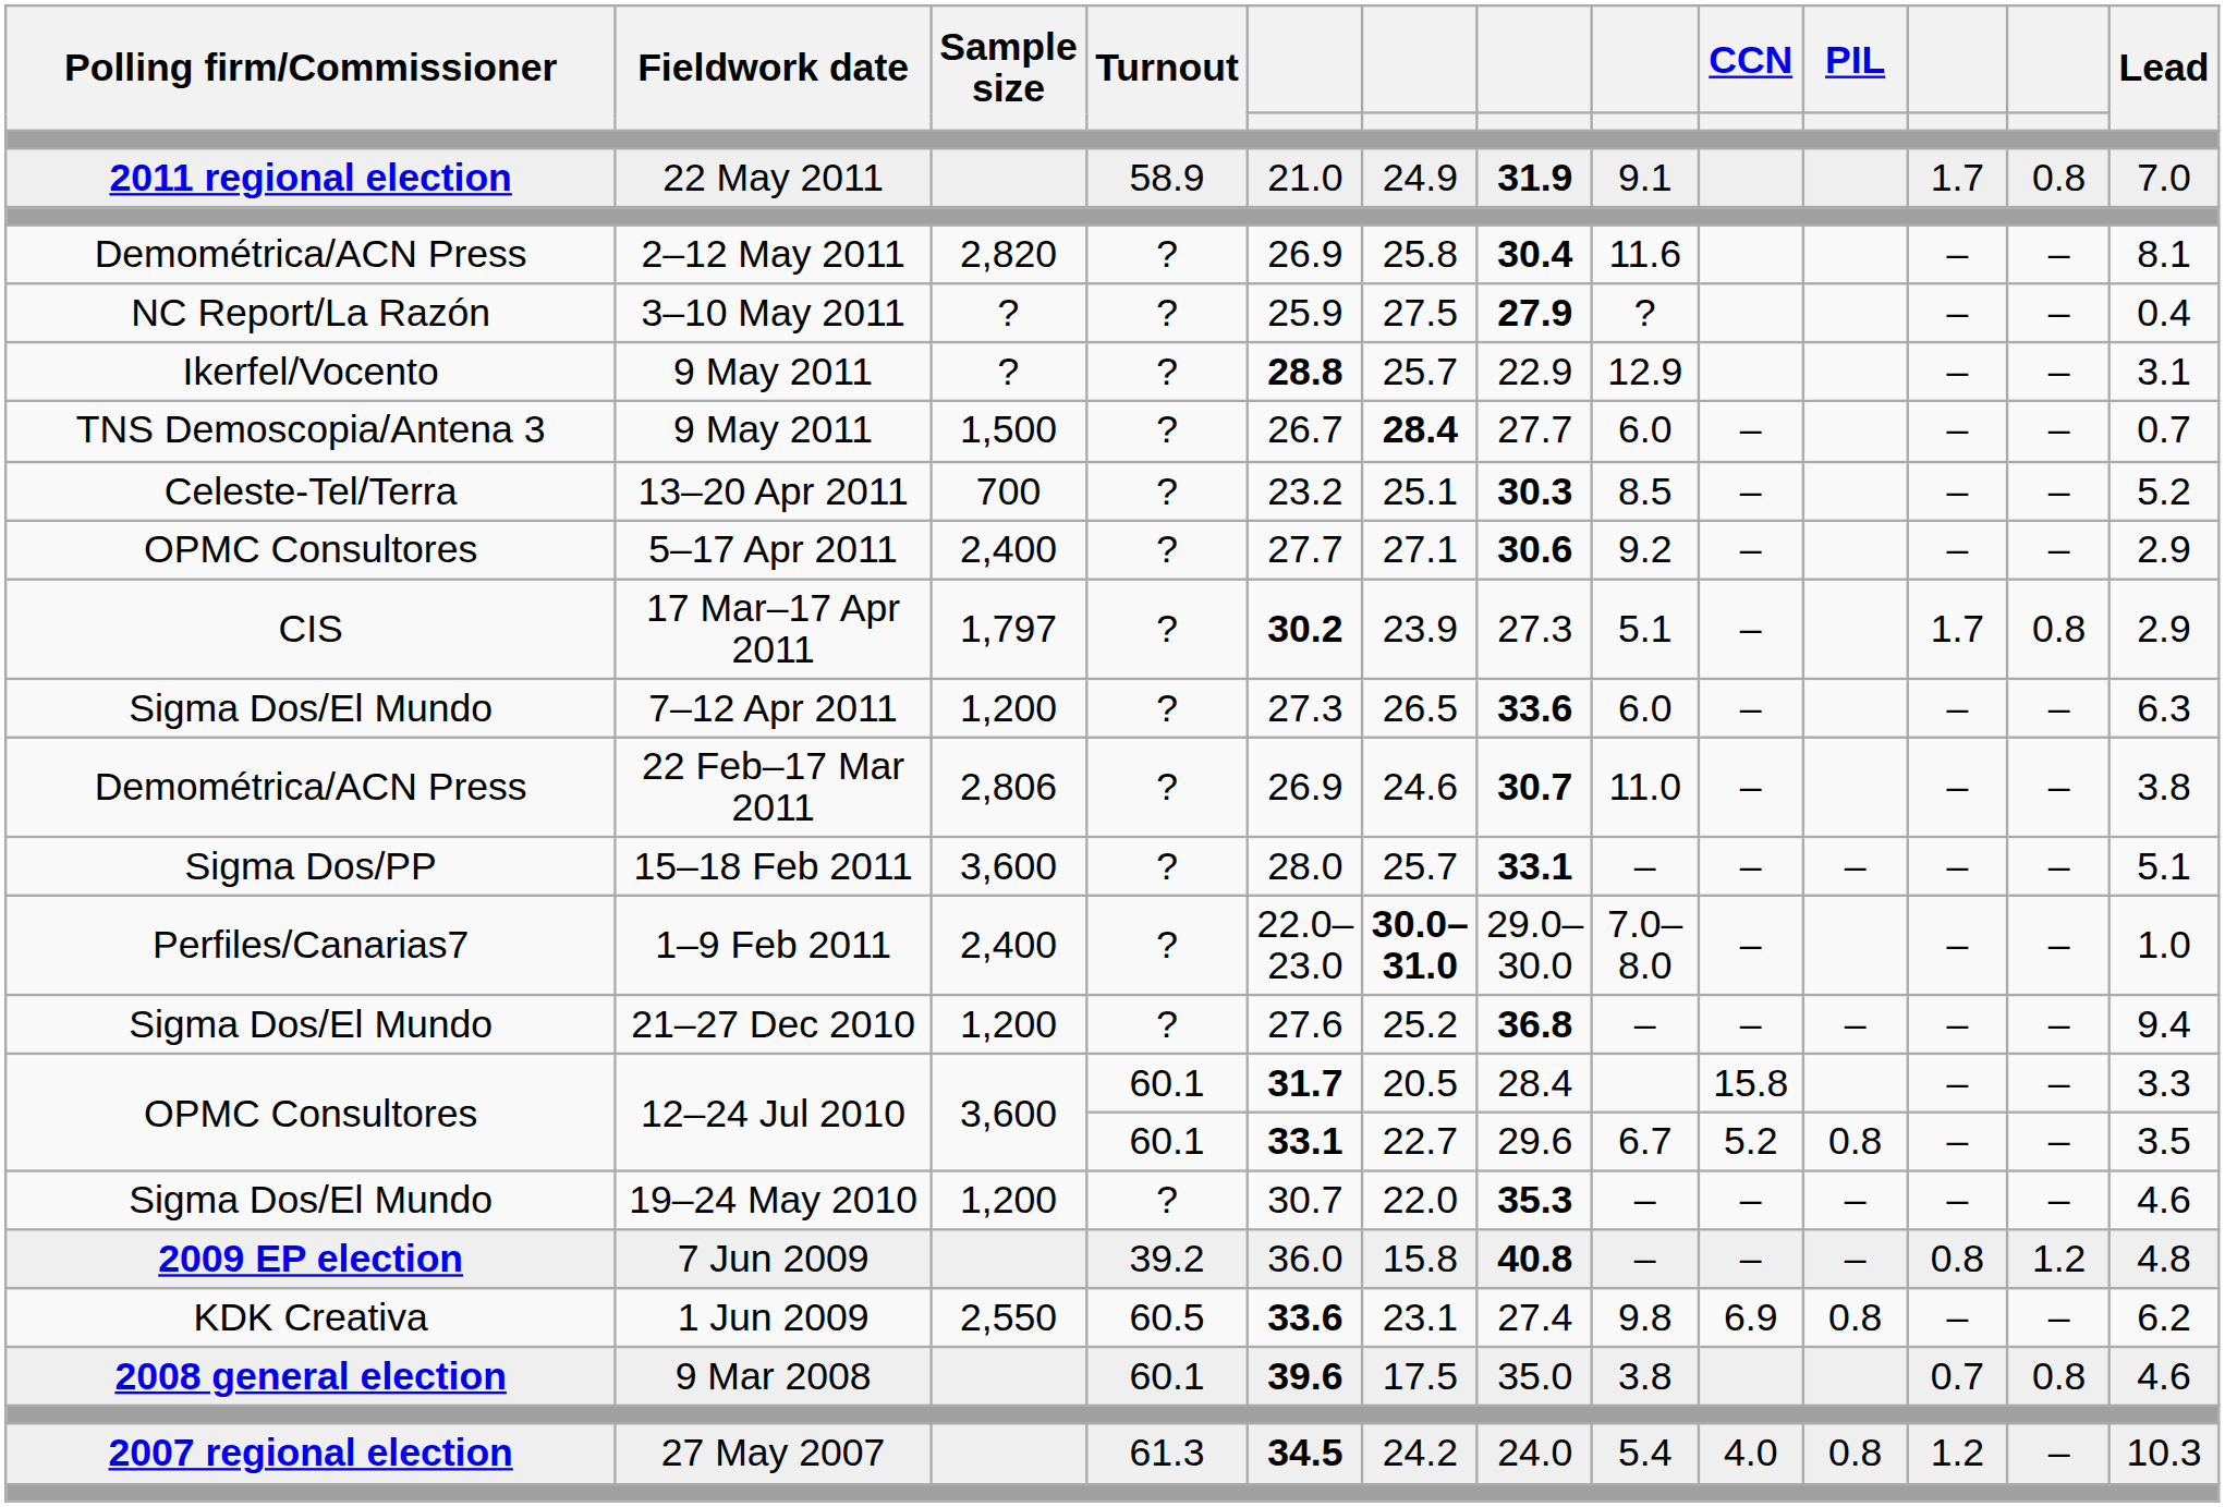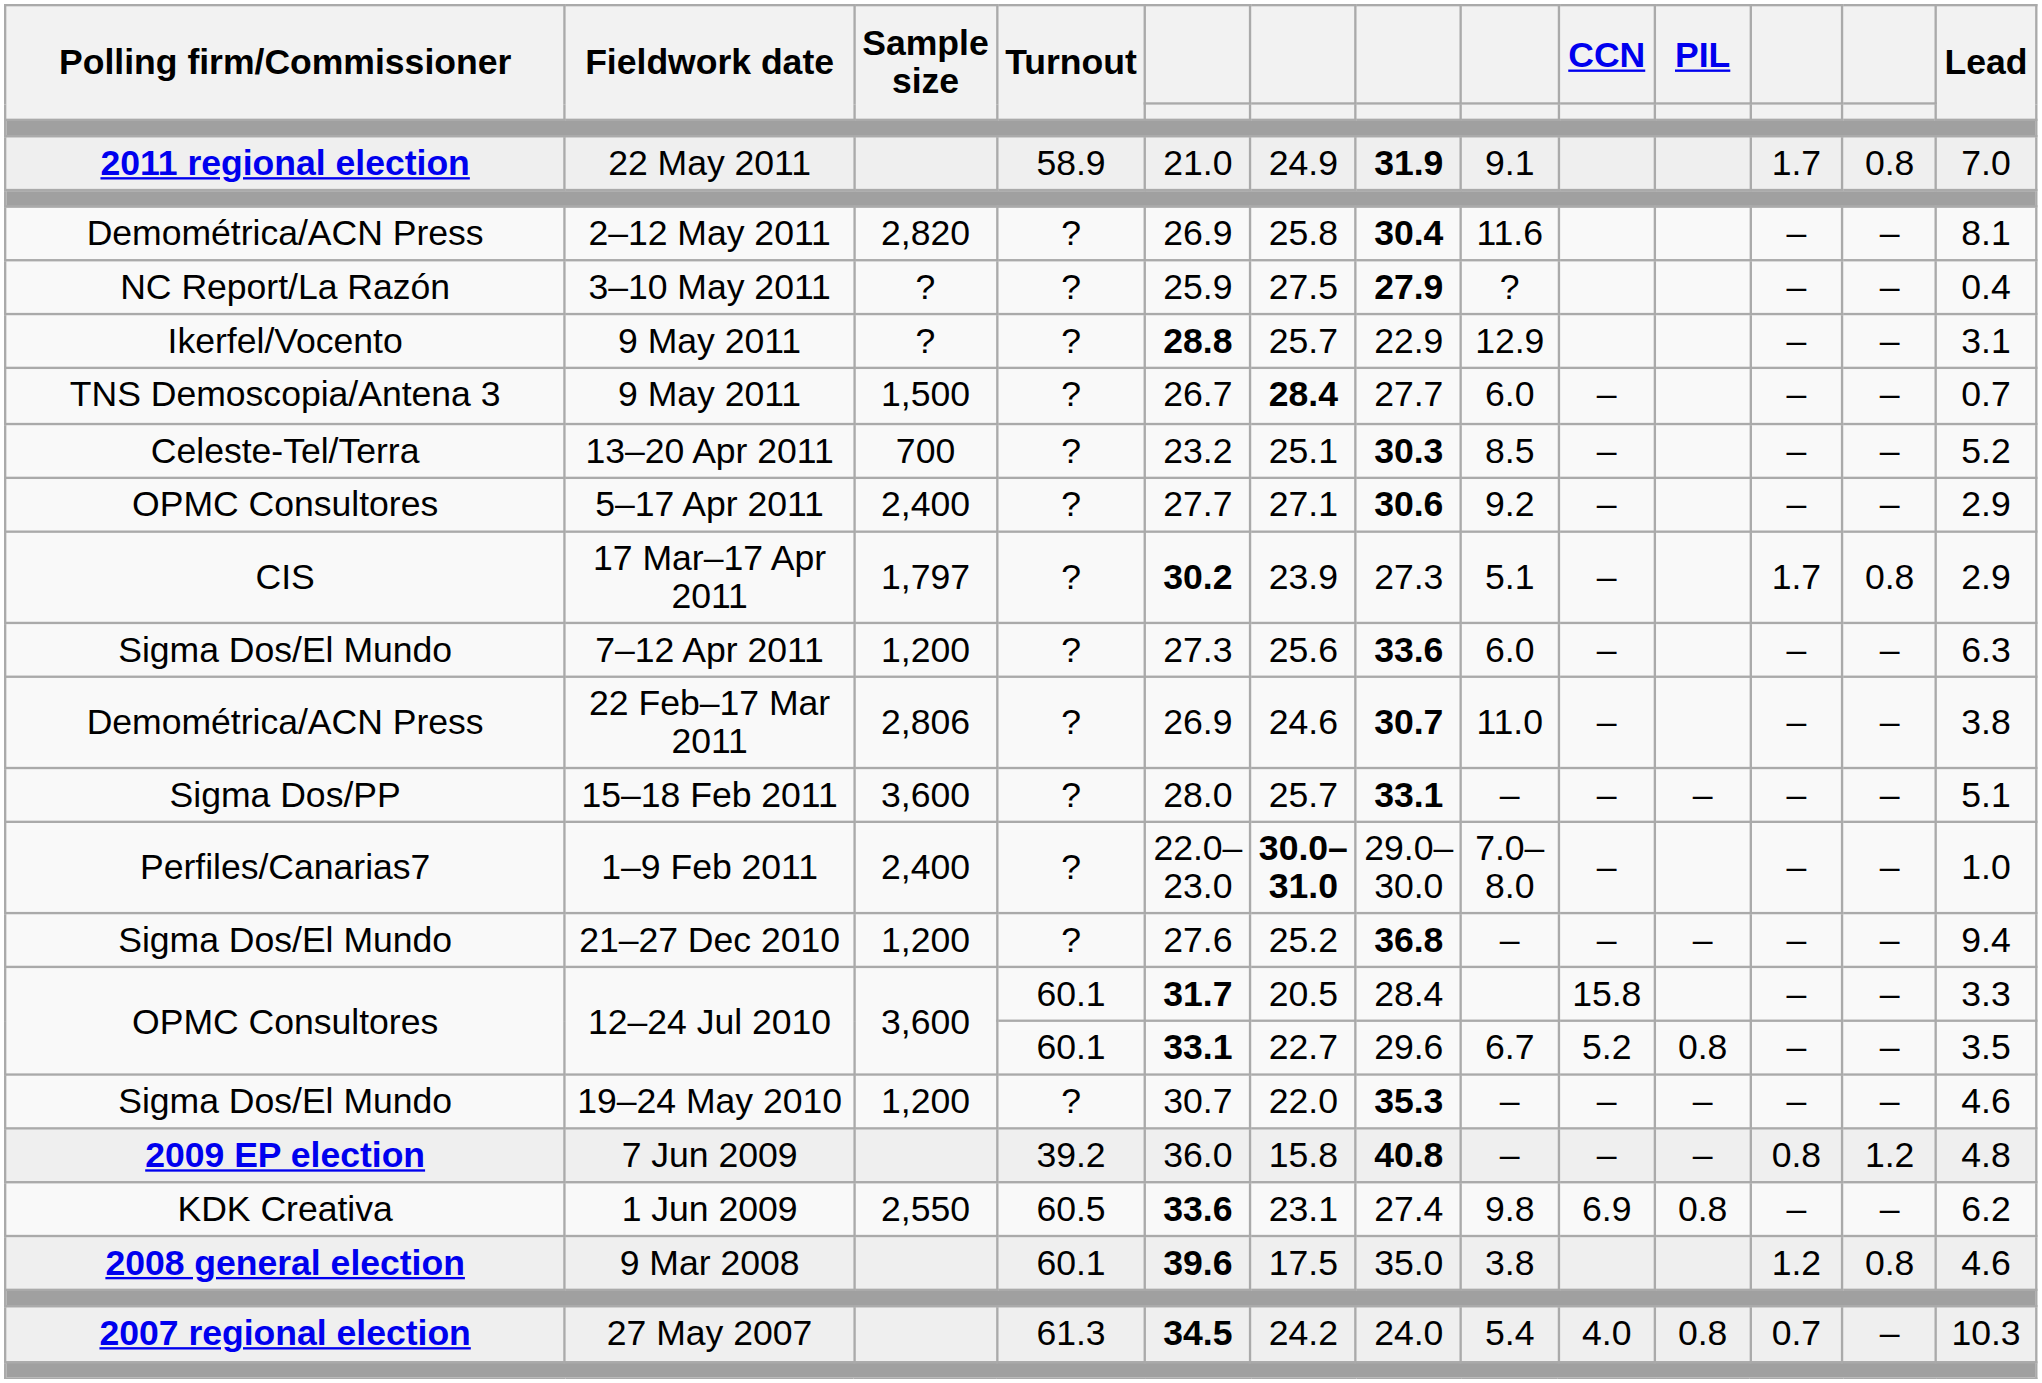7–12 Apr 2011 | column 6: 26.5 -> 25.6
9 Mar 2008 | column 11: 0.7 -> 1.2
27 May 2007 | column 11: 1.2 -> 0.7
